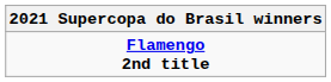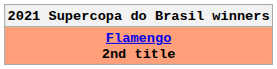row 2 | column 1: no background -> lightsalmon background
